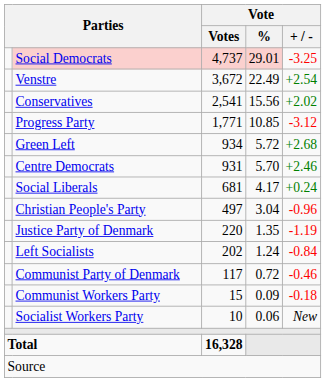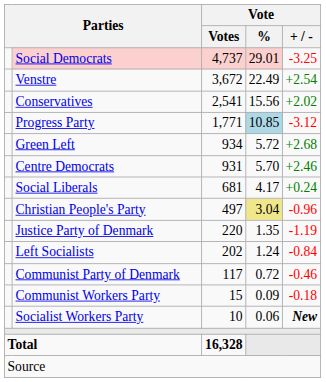Progress Party | Vote / %: no background -> lightblue background
Christian People's Party | Vote / %: no background -> khaki background
Socialist Workers Party | Vote / + / -: normal -> bold
